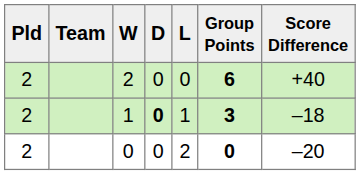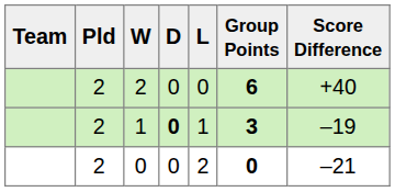columns swapped: Team <-> Pld
row 3 | Score Difference: –18 -> –19
row 4 | Score Difference: –20 -> –21
